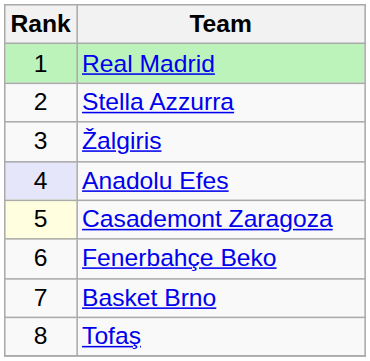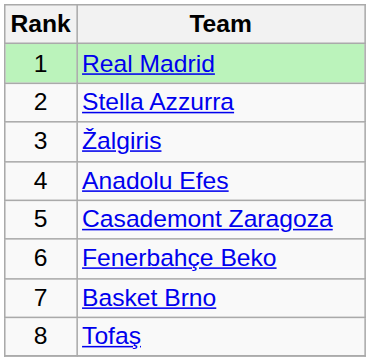Anadolu Efes | Rank: lavender background -> no background
Casademont Zaragoza | Rank: lightyellow background -> no background
